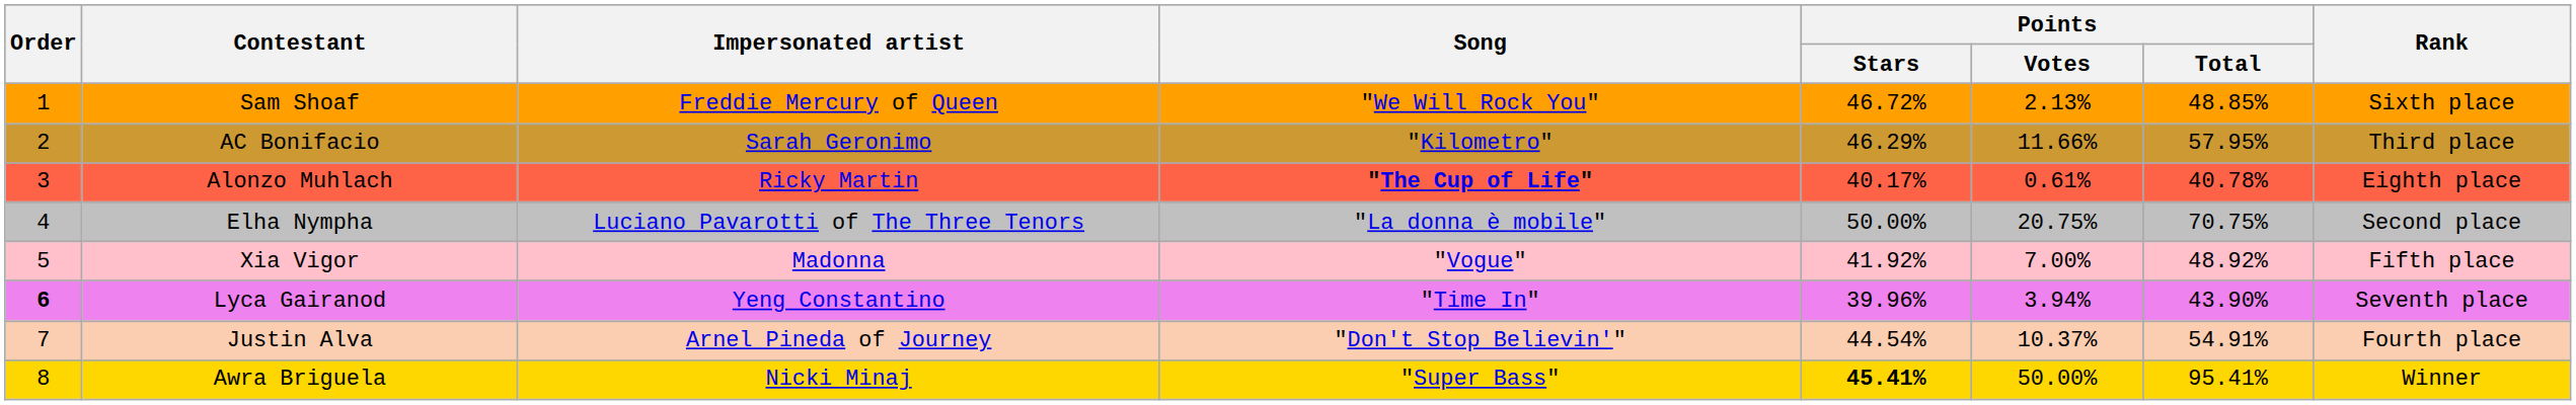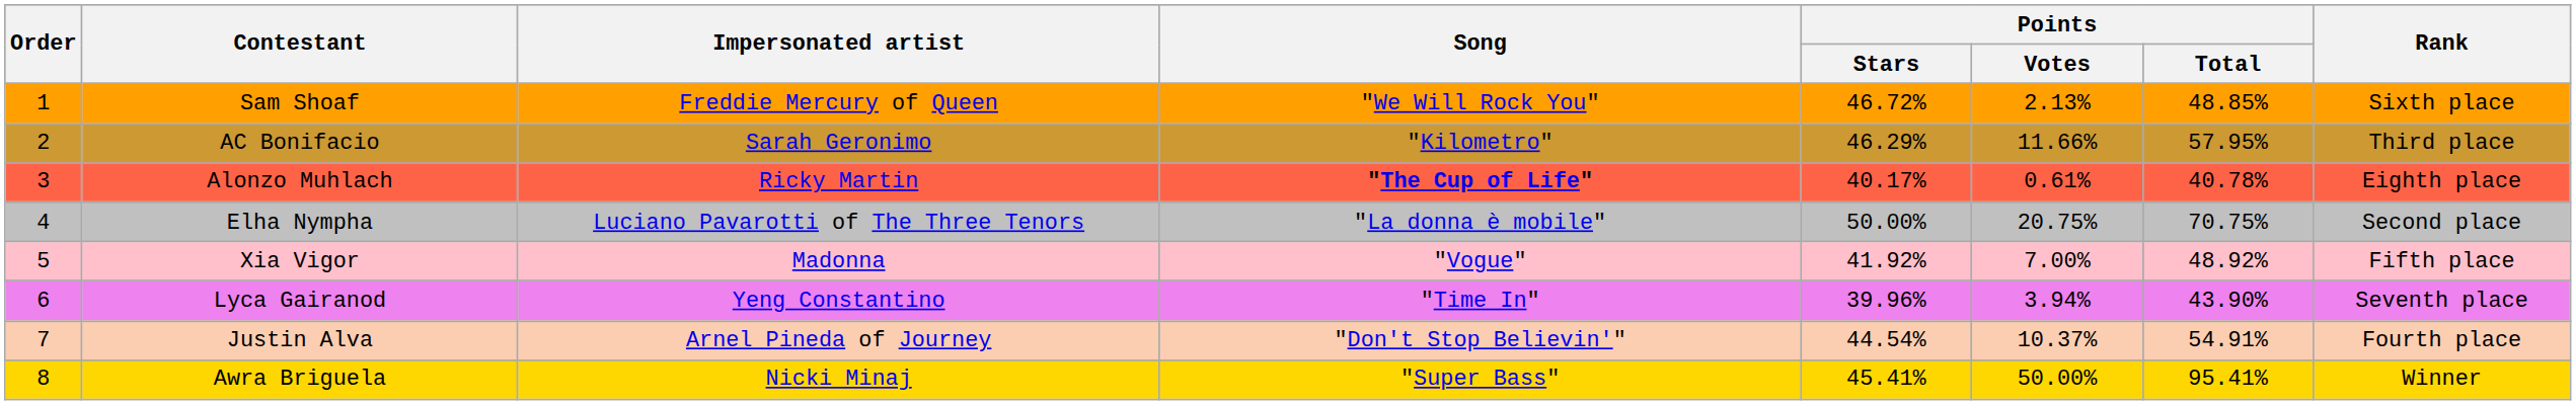Lyca Gairanod | Order: bold -> normal
Awra Briguela | Points / Stars: bold -> normal
